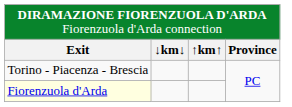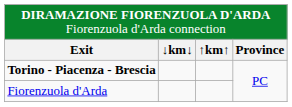Torino - Piacenza - Brescia | column 1: normal -> bold
Fiorenzuola d'Arda | column 1: lightyellow background -> no background
